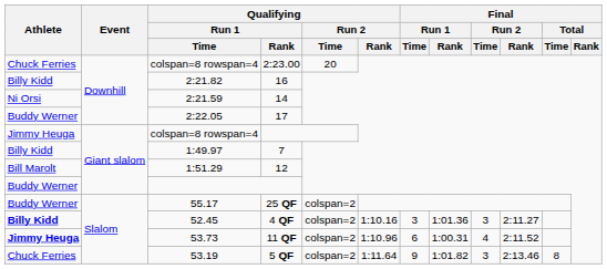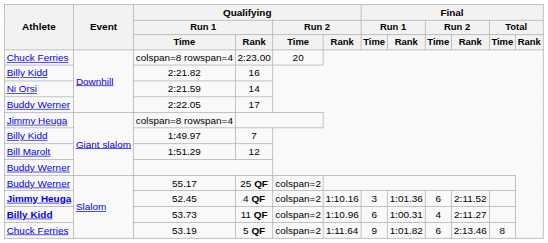52.45 | Athlete: Billy Kidd -> Jimmy Heuga
52.45 | Final / Run 2 / Time: 3 -> 6
52.45 | Final / Run 2 / Rank: 2:11.27 -> 2:11.52
53.73 | Athlete: Jimmy Heuga -> Billy Kidd
53.73 | Final / Run 2 / Rank: 2:11.52 -> 2:11.27
53.19 | Final / Run 2 / Time: 3 -> 6
